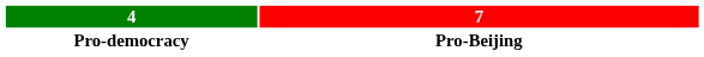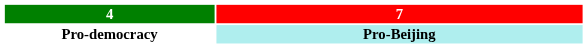Pro-democracy | 7: no background -> paleturquoise background
